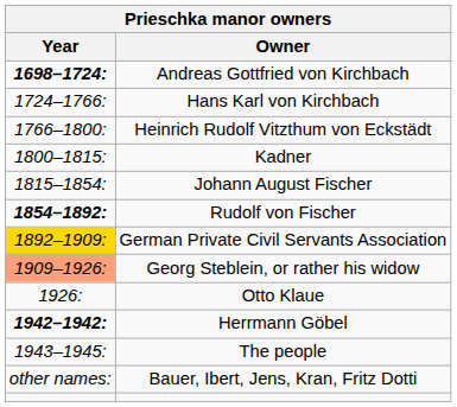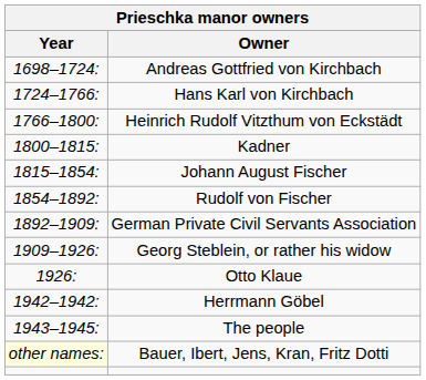Andreas Gottfried von Kirchbach | Year: bold -> normal
Rudolf von Fischer | Year: bold -> normal
German Private Civil Servants Association | Year: gold background -> no background
Georg Steblein, or rather his widow | Year: lightsalmon background -> no background
Herrmann Göbel | Year: bold -> normal
Bauer, Ibert, Jens, Kran, Fritz Dotti | Year: no background -> lightyellow background
